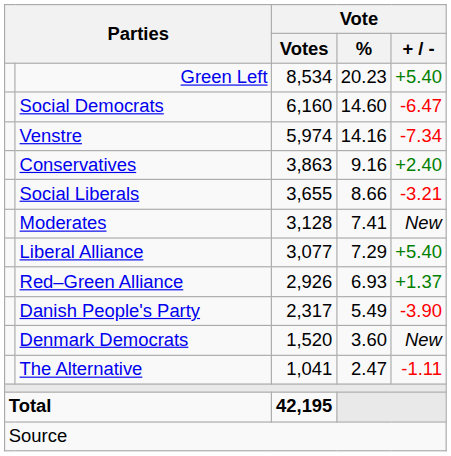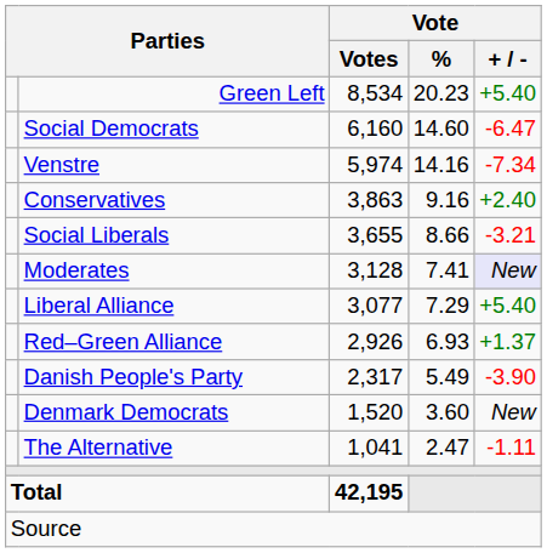Moderates | Vote / + / -: no background -> lavender background
